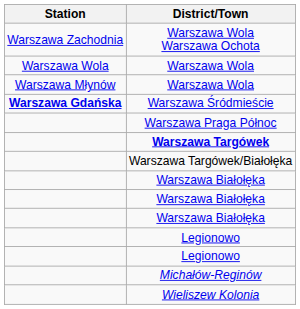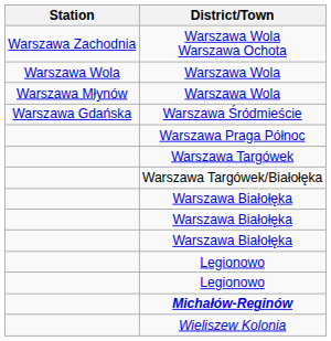row 5 | Station: bold -> normal
row 7 | District/Town: bold -> normal
row 14 | District/Town: normal -> bold
